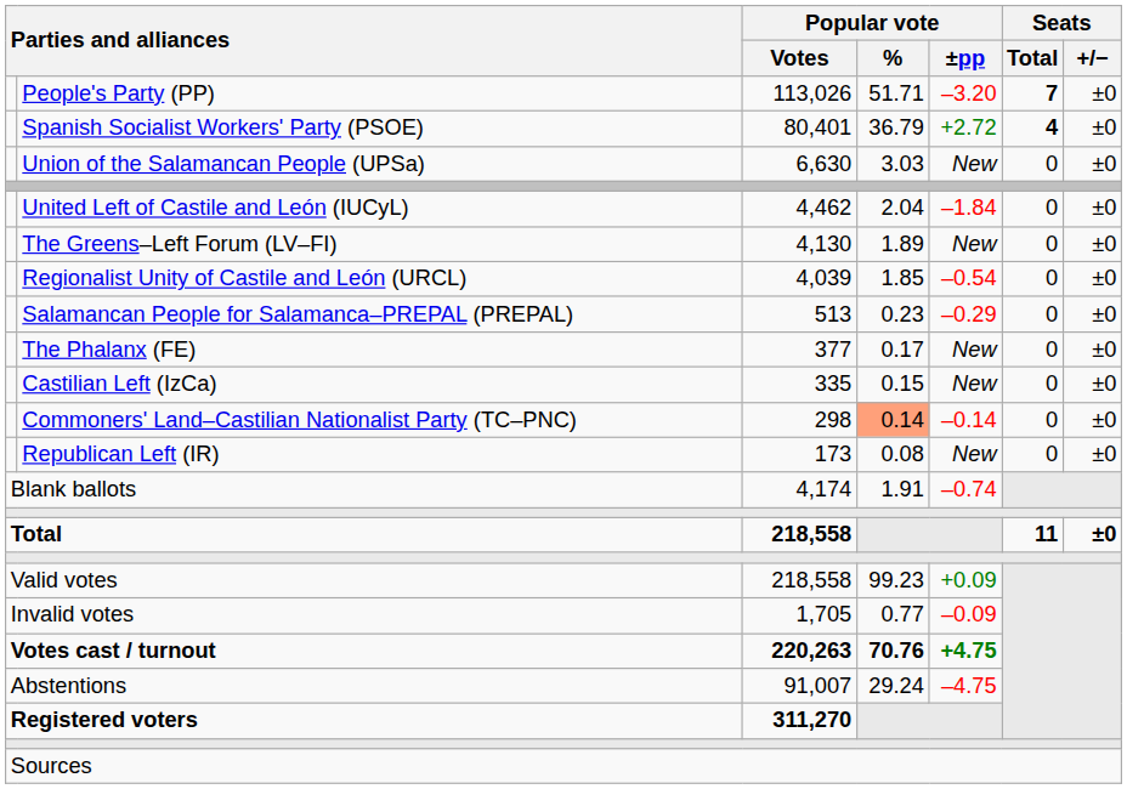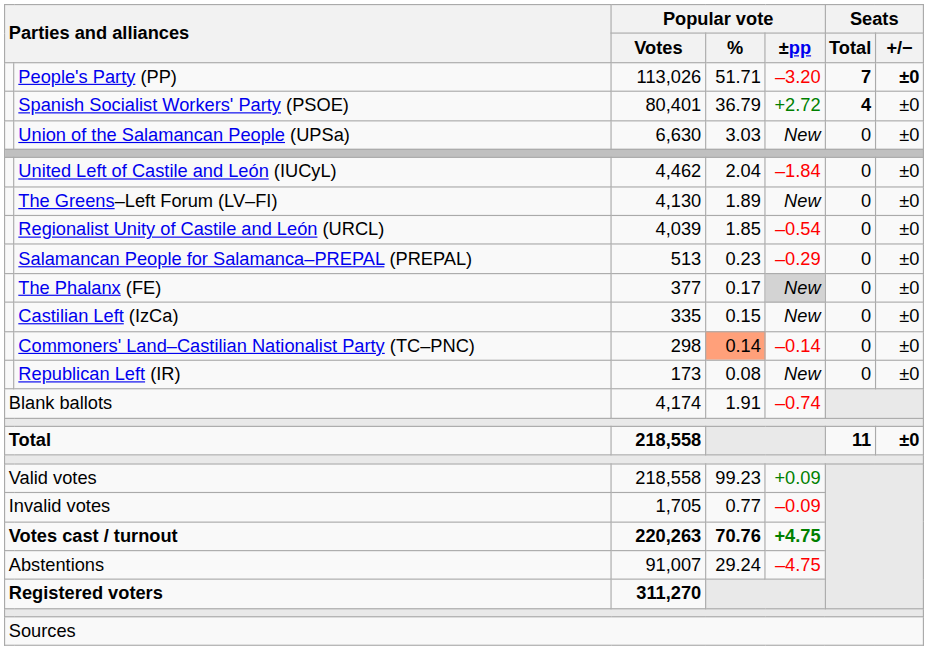People's Party (PP) | Seats / +/−: normal -> bold
The Phalanx (FE) | Popular vote / ±pp: no background -> lightgrey background
